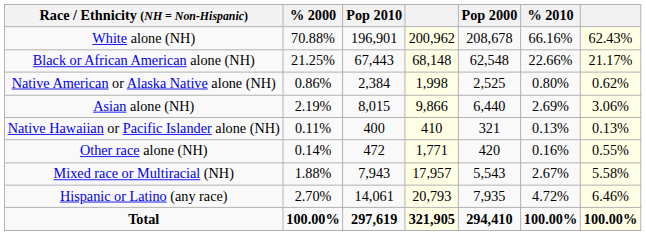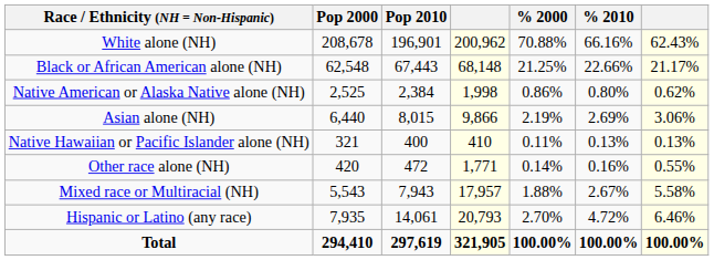columns swapped: Pop 2000 <-> % 2000
